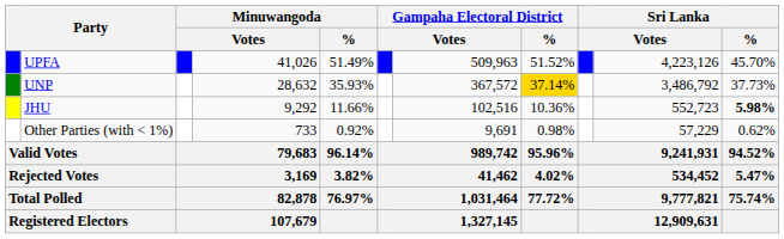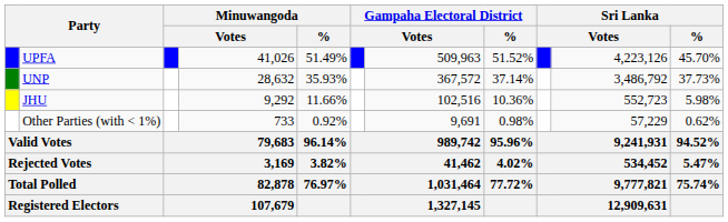UNP | Gampaha Electoral District / %: gold background -> no background
JHU | Sri Lanka / %: bold -> normal
